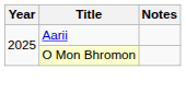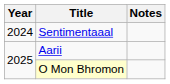+ row: 2024 | Sentimentaaal
